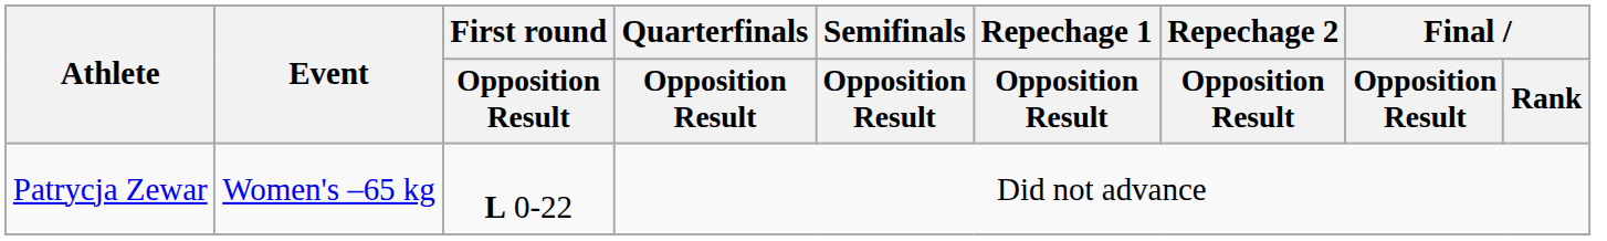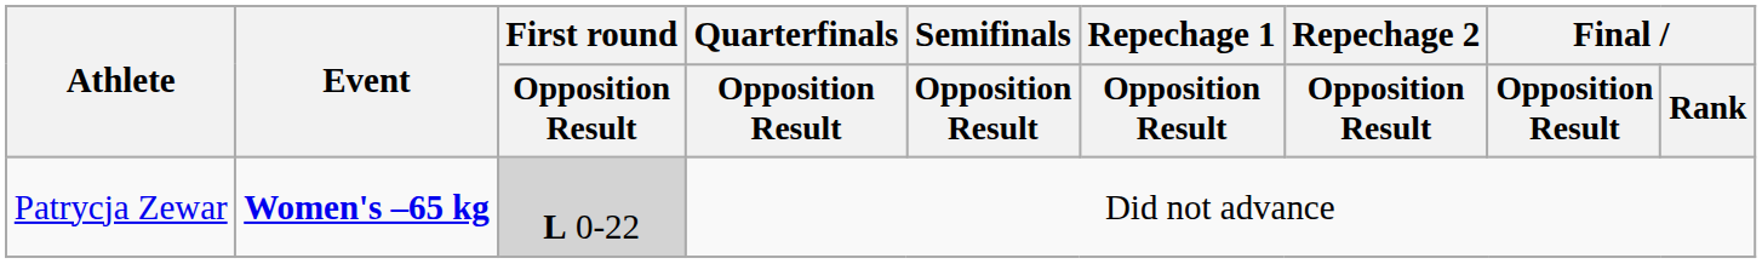Patrycja Zewar | Event: normal -> bold
Patrycja Zewar | First round / Opposition Result: no background -> lightgrey background
